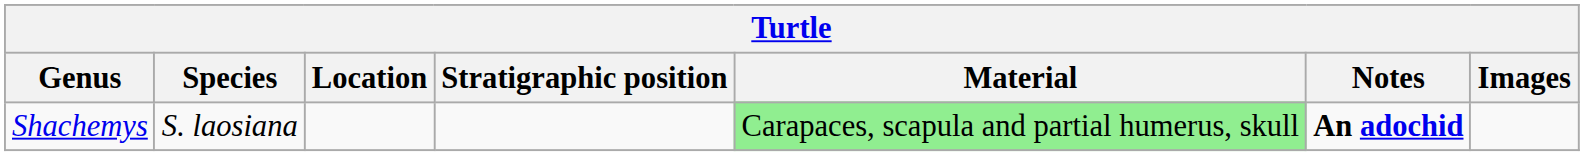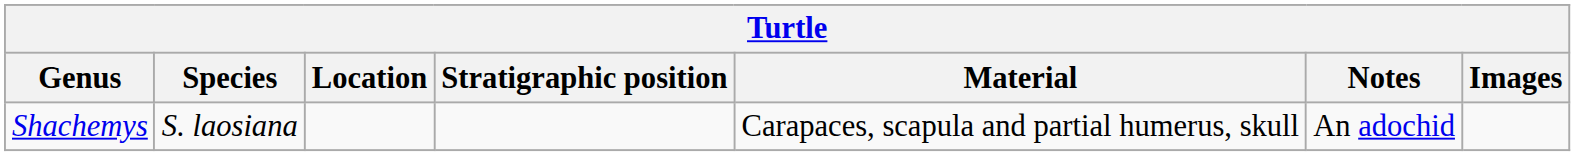Shachemys | Material: lightgreen background -> no background
Shachemys | Notes: bold -> normal
